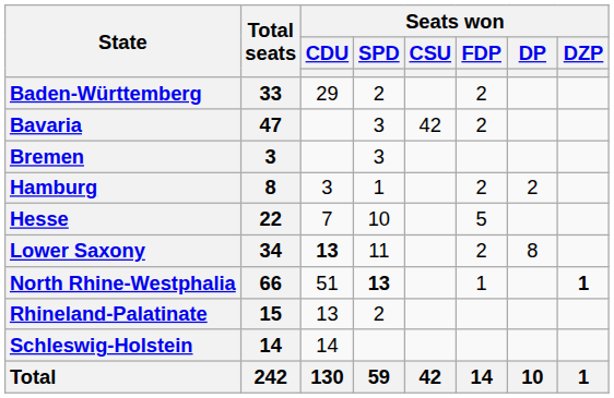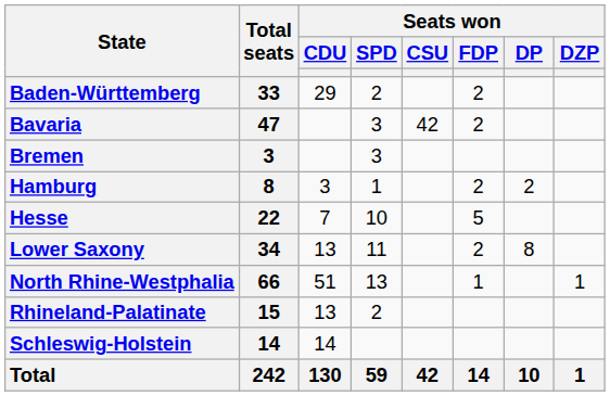Lower Saxony | Seats won / CDU: bold -> normal
North Rhine-Westphalia | Seats won / SPD: bold -> normal
North Rhine-Westphalia | Seats won / DZP: bold -> normal
